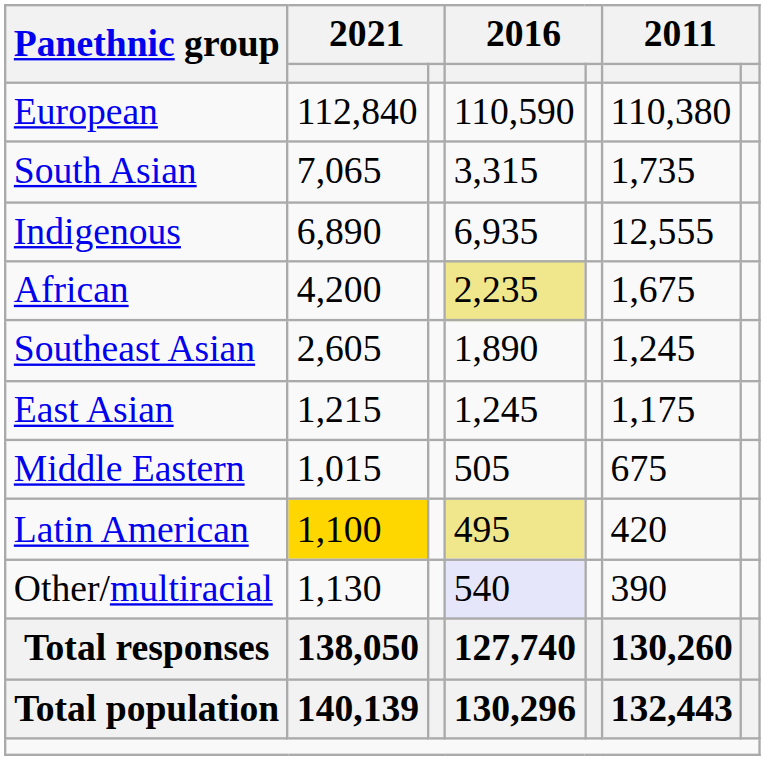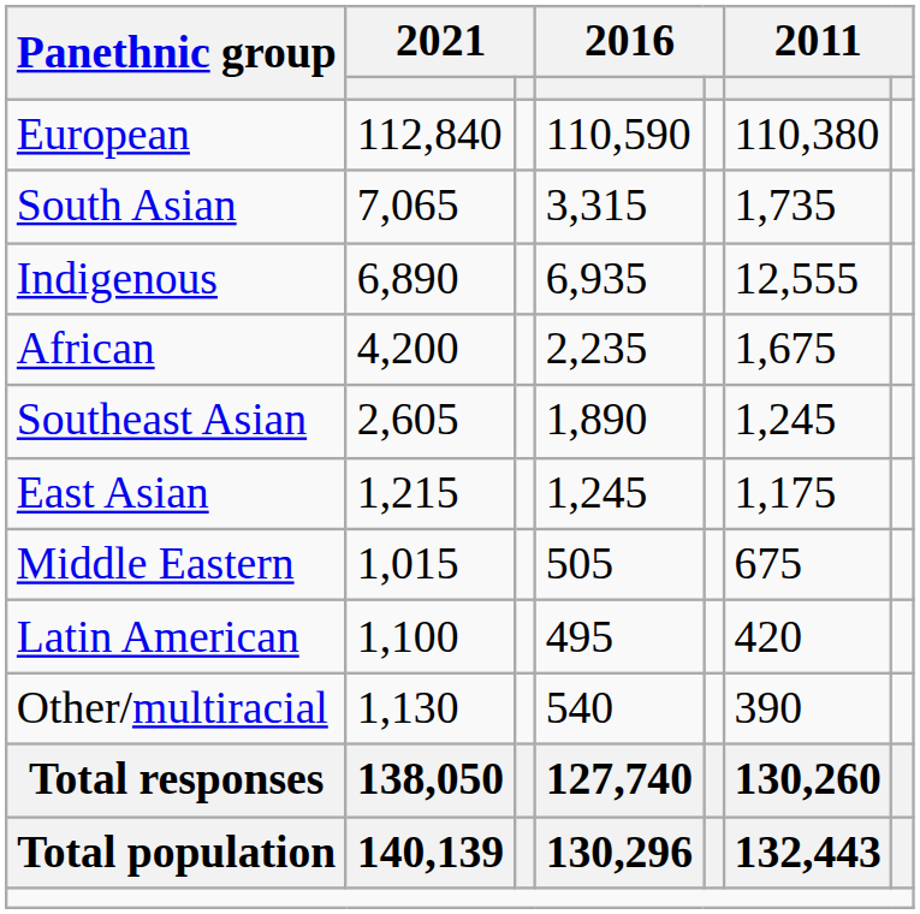African | column 4: khaki background -> no background
Latin American | column 2: gold background -> no background
Latin American | column 4: khaki background -> no background
Other/multiracial | column 4: lavender background -> no background
